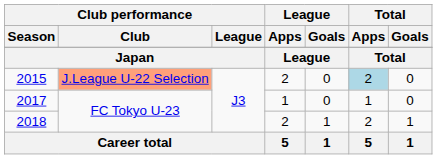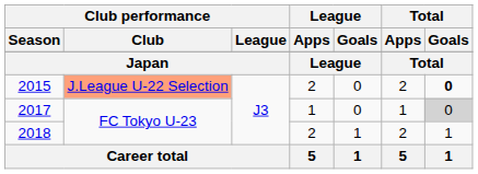2015 | Total / Apps: lightblue background -> no background
2015 | Total / Goals: normal -> bold
2017 | Total / Goals: no background -> lightgrey background
